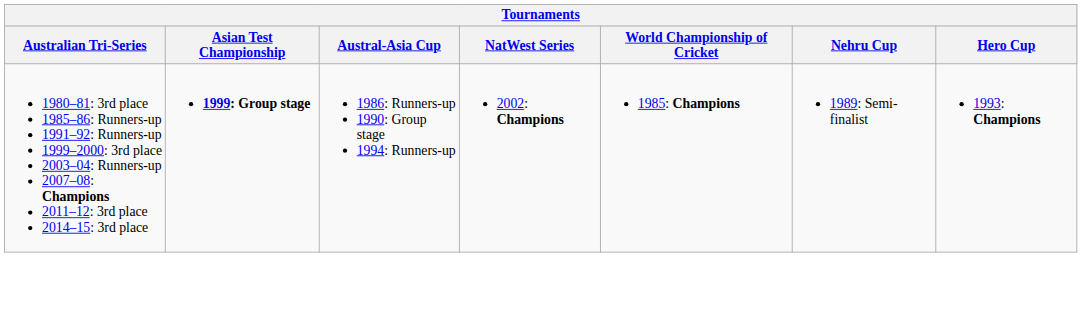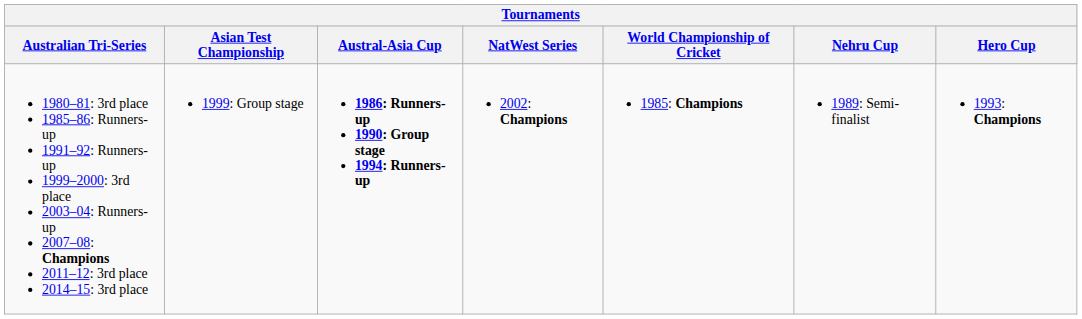row 3 | Asian Test Championship: bold -> normal
row 3 | Austral-Asia Cup: normal -> bold
